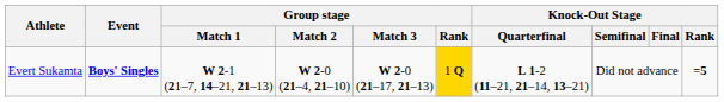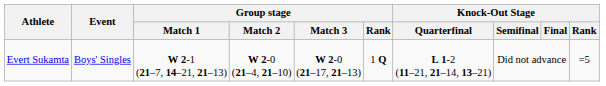Evert Sukamta | Event: bold -> normal
Evert Sukamta | Group stage / Rank: gold background -> no background
Evert Sukamta | Knock-Out Stage / Rank: bold -> normal
